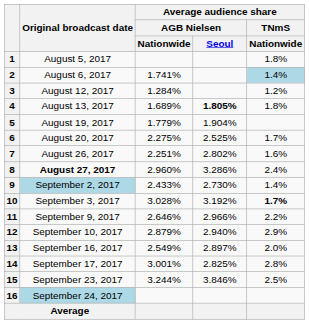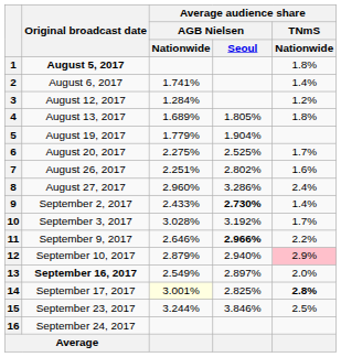1 | Original broadcast date: normal -> bold
2 | Average audience share / TNmS / Nationwide: lightblue background -> no background
4 | Average audience share / AGB Nielsen / Seoul: bold -> normal
8 | Original broadcast date: bold -> normal
9 | Original broadcast date: lightblue background -> no background
9 | Average audience share / AGB Nielsen / Seoul: normal -> bold
10 | Average audience share / TNmS / Nationwide: bold -> normal
11 | Average audience share / AGB Nielsen / Seoul: normal -> bold
12 | Average audience share / TNmS / Nationwide: no background -> pink background
13 | Original broadcast date: normal -> bold
14 | Average audience share / AGB Nielsen / Nationwide: no background -> lightyellow background
14 | Average audience share / TNmS / Nationwide: normal -> bold
16 | Original broadcast date: lightblue background -> no background
